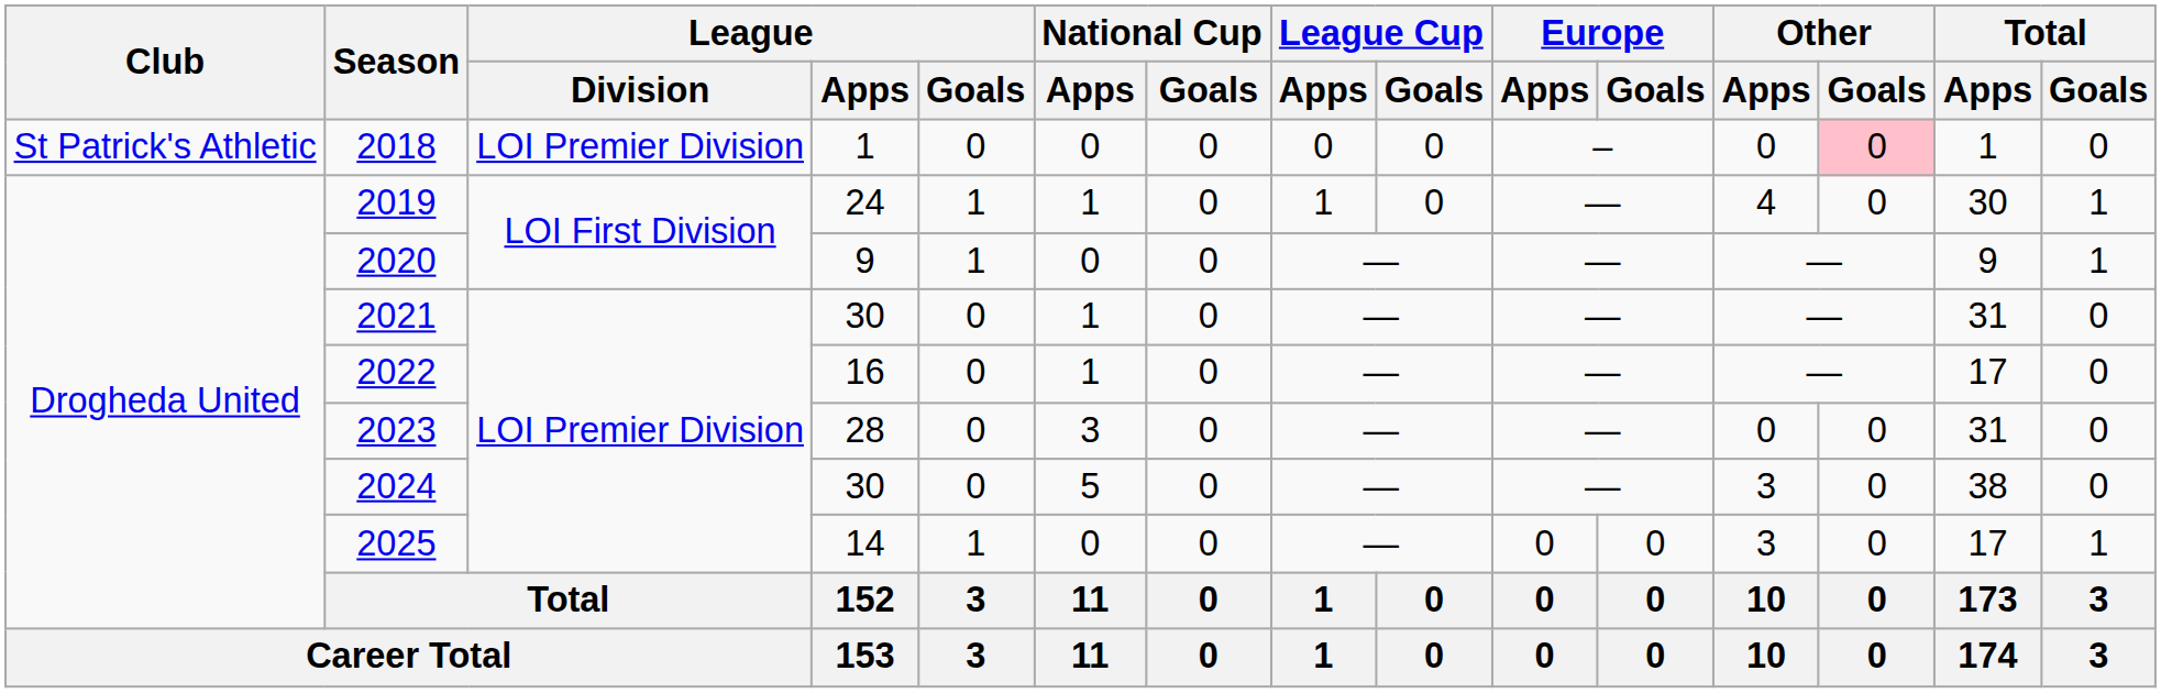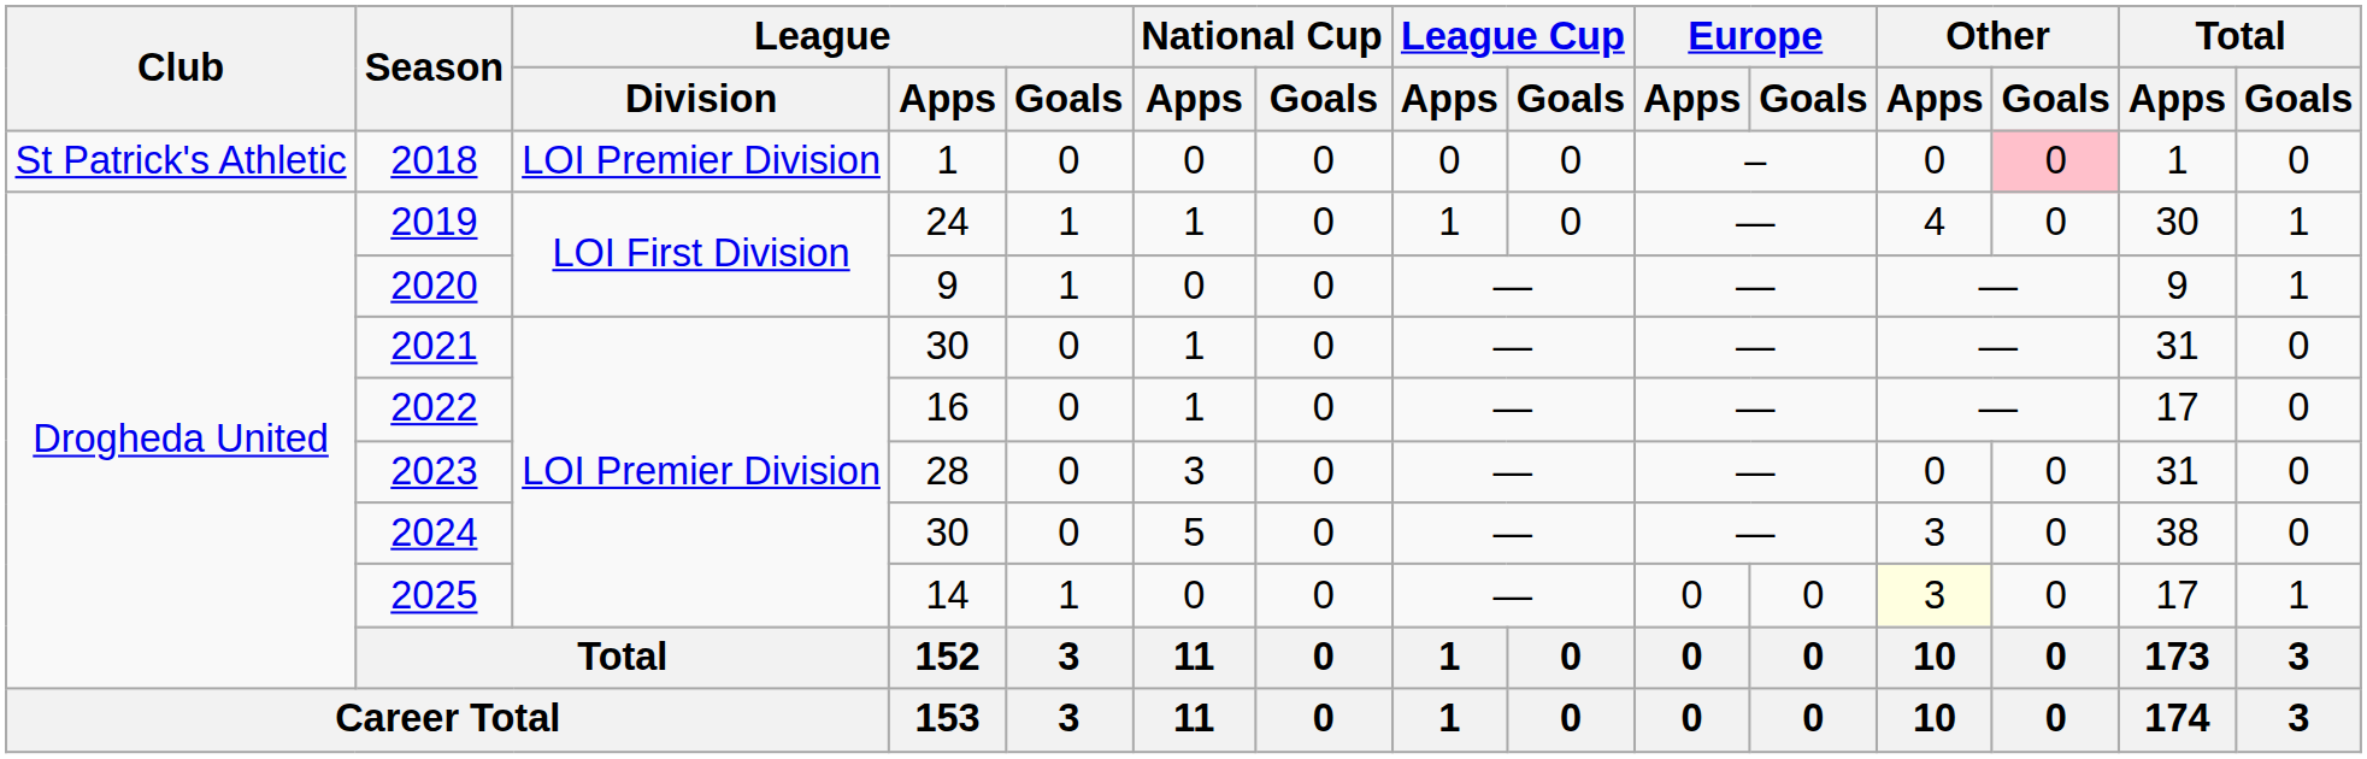2025 | Other / Apps: no background -> lightyellow background
